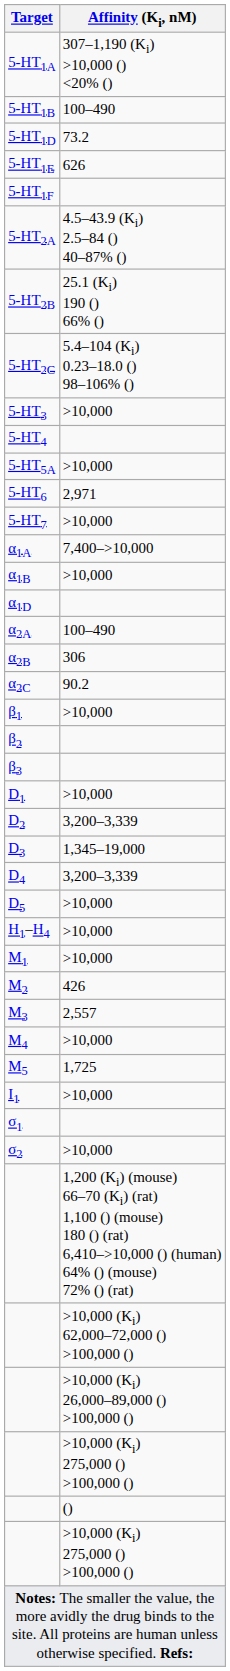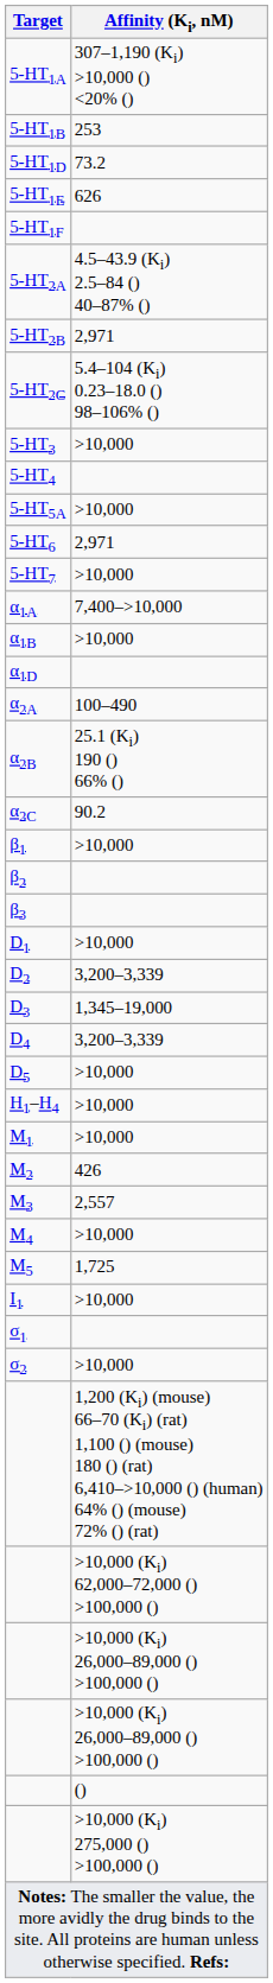row 3 | Affinity (Ki, nM): 100–490 -> 253
row 8 | Affinity (Ki, nM): 25.1 (Ki) 190 () 66% () -> 2,971
row 19 | Affinity (Ki, nM): 306 -> 25.1 (Ki) 190 () 66% ()
row 41 | Affinity (Ki, nM): >10,000 (Ki) 275,000 () >100,000 () -> >10,000 (Ki) 26,000–89,000 () >100,000 ()
